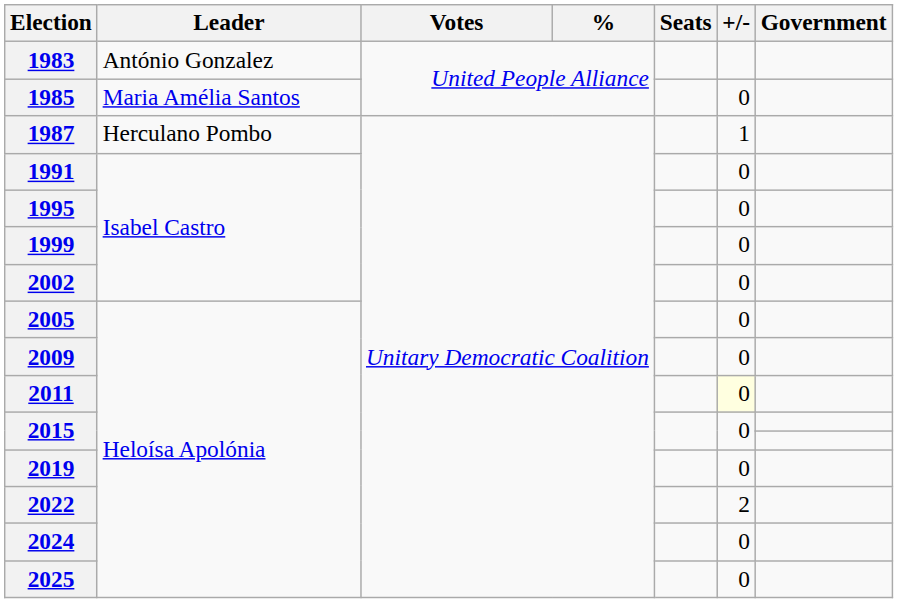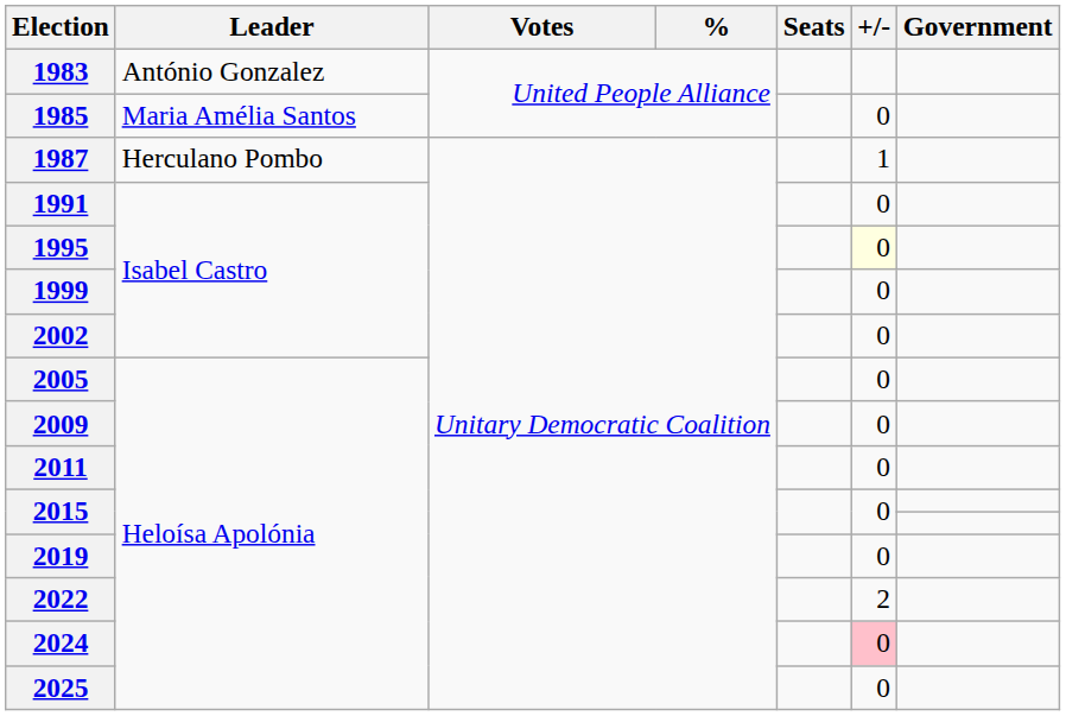1995 | +/-: no background -> lightyellow background
2011 | +/-: lightyellow background -> no background
2024 | +/-: no background -> pink background
